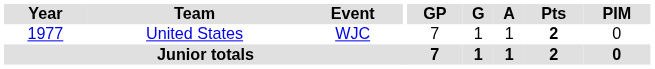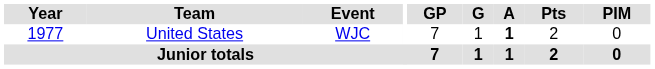United States | A: normal -> bold
United States | Pts: bold -> normal
